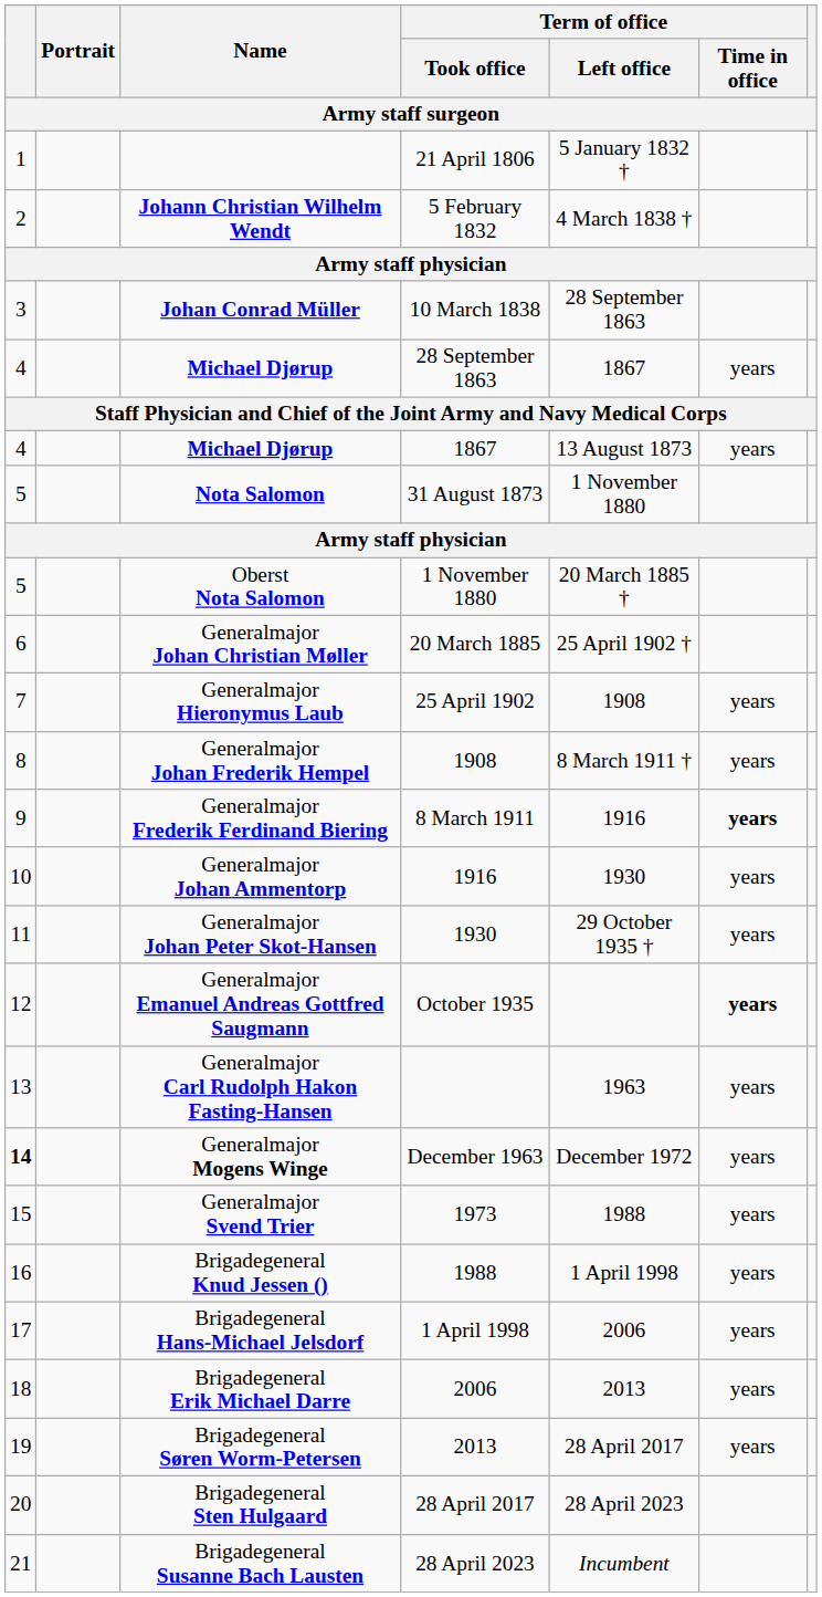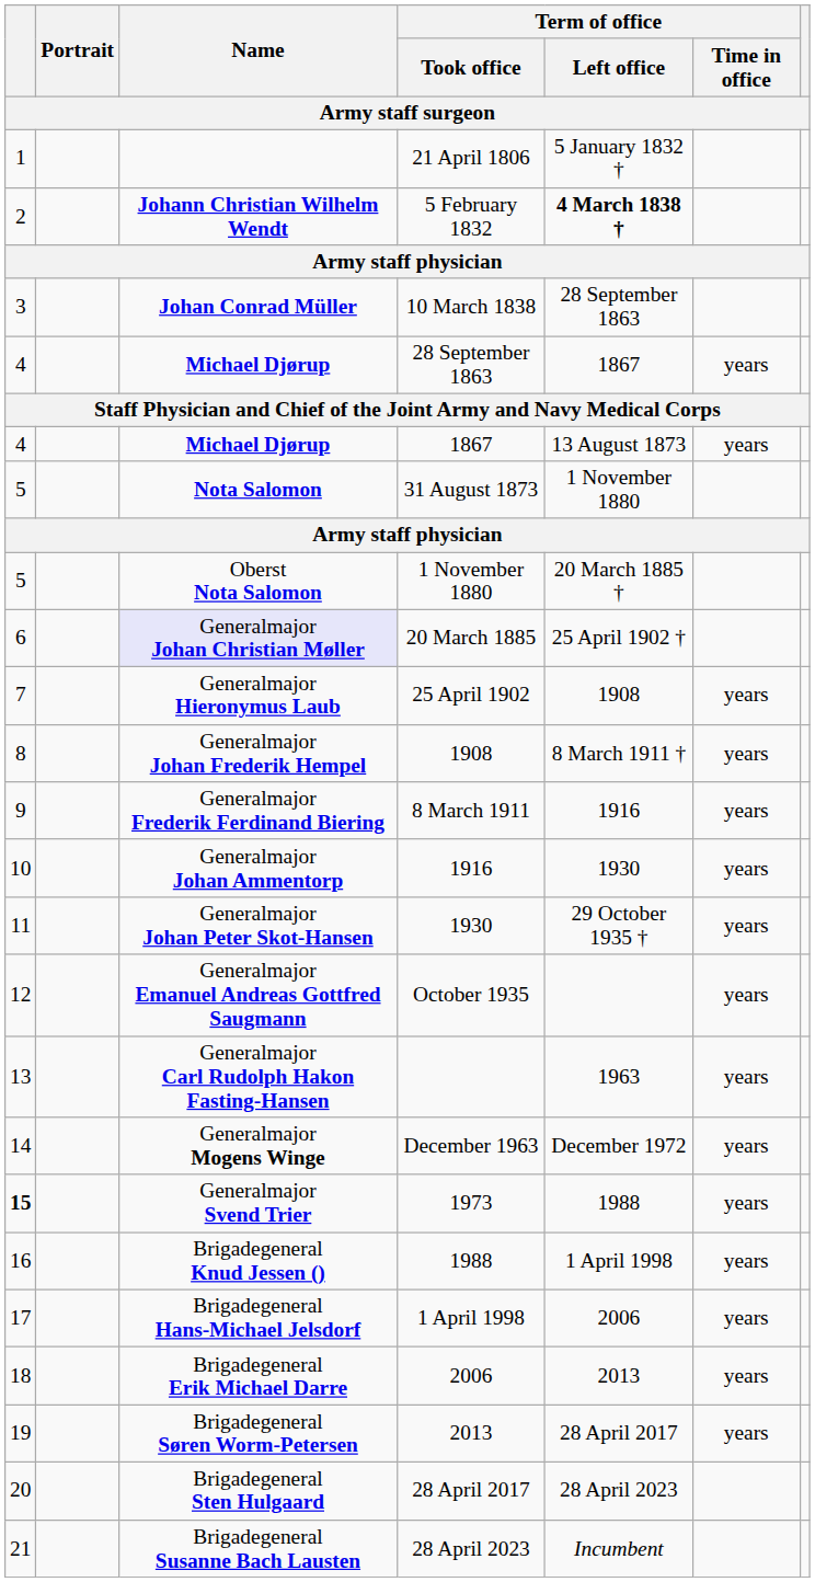5 February 1832 | Term of office / Left office: normal -> bold
20 March 1885 | Name: no background -> lavender background
8 March 1911 | Term of office / Time in office: bold -> normal
October 1935 | Term of office / Time in office: bold -> normal
December 1963 | column 1: bold -> normal
1973 | column 1: normal -> bold
